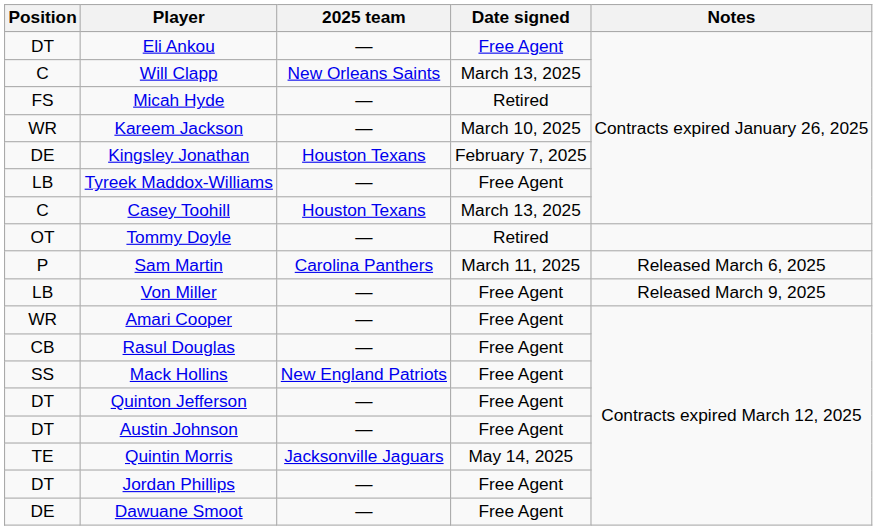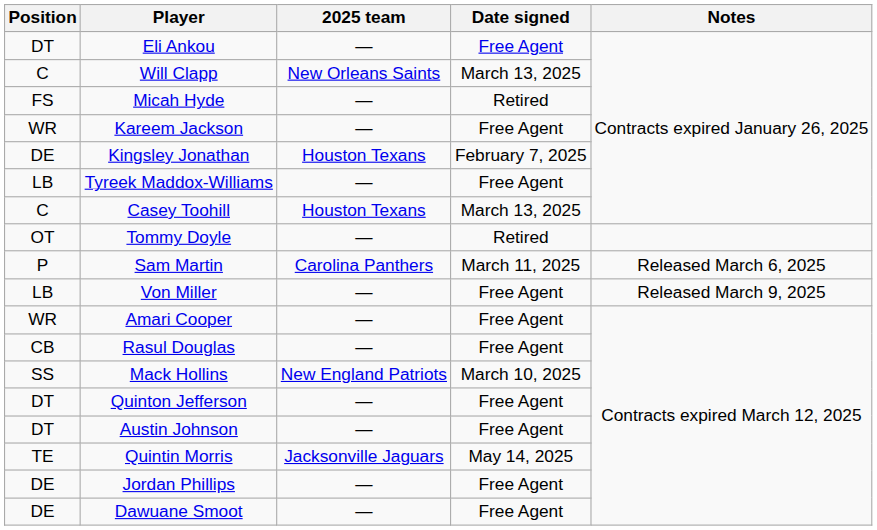Kareem Jackson | Date signed: March 10, 2025 -> Free Agent
Mack Hollins | Date signed: Free Agent -> March 10, 2025
Jordan Phillips | Position: DT -> DE
